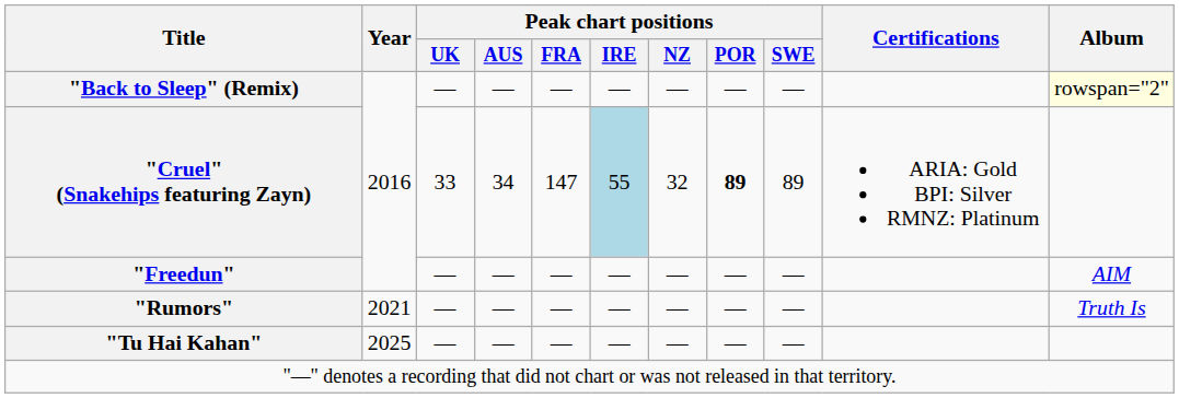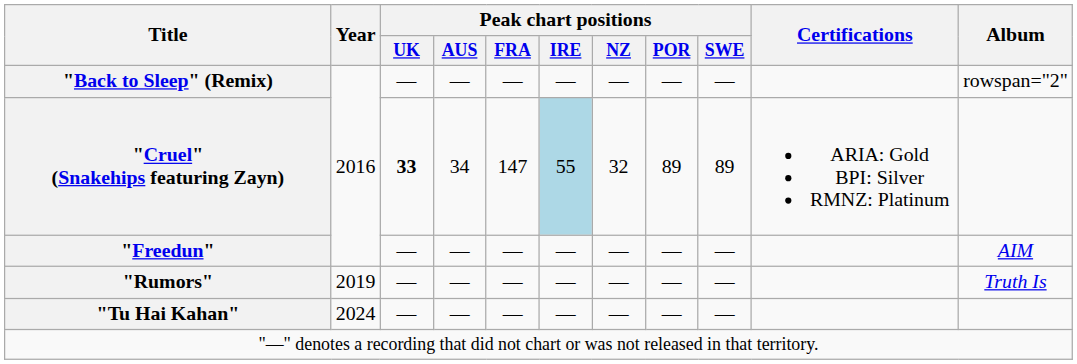"Back to Sleep" (Remix) | Album: lightyellow background -> no background
"Cruel" (Snakehips featuring Zayn) | Peak chart positions / UK: normal -> bold
"Cruel" (Snakehips featuring Zayn) | Peak chart positions / POR: bold -> normal
"Rumors" | Year: 2021 -> 2019
"Tu Hai Kahan" | Year: 2025 -> 2024
